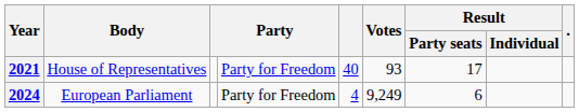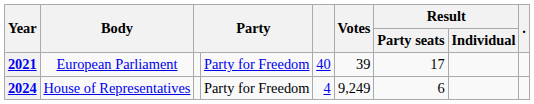2021 | Body: House of Representatives -> European Parliament
2021 | Votes: 93 -> 39
2024 | Body: European Parliament -> House of Representatives
